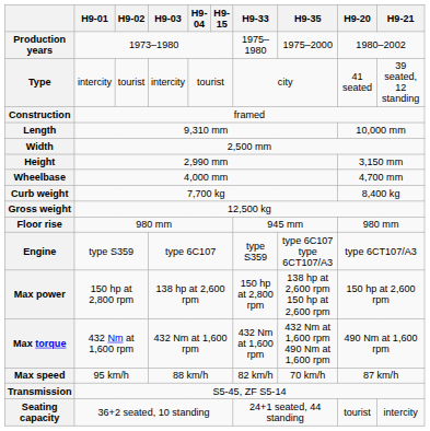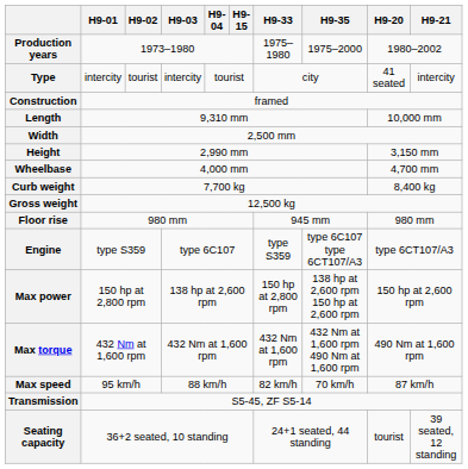Type | H9-21: 39 seated, 12 standing -> intercity
Seating capacity | H9-21: intercity -> 39 seated, 12 standing
